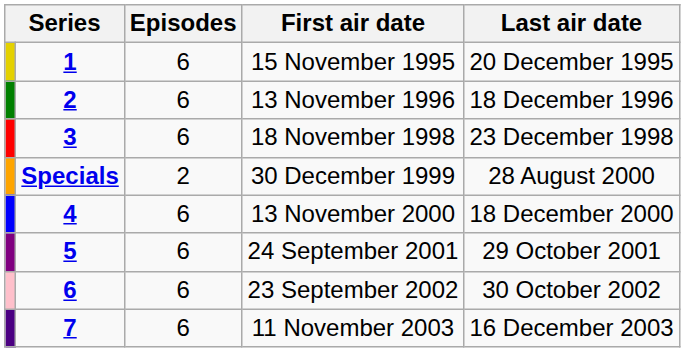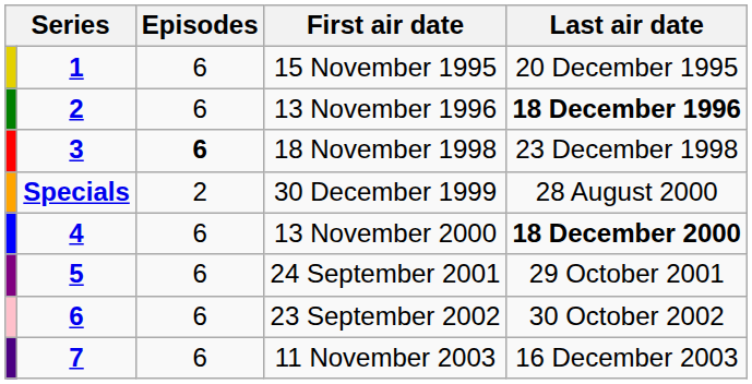13 November 1996 | Last air date: normal -> bold
18 November 1998 | Episodes: normal -> bold
13 November 2000 | Last air date: normal -> bold
